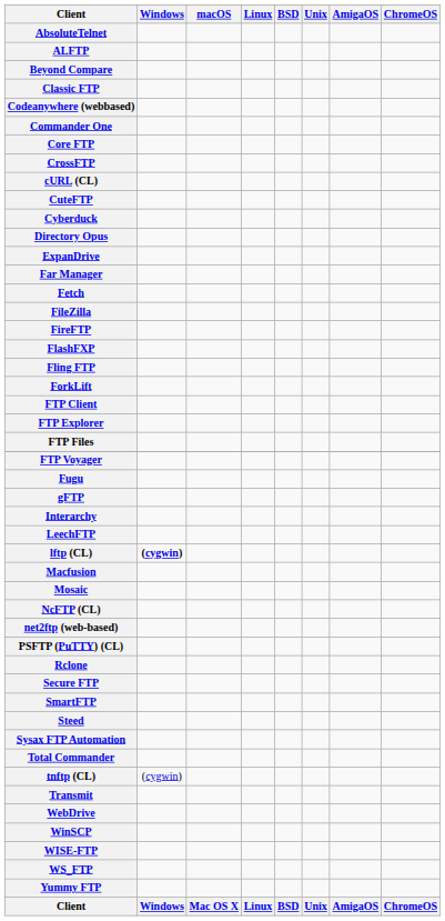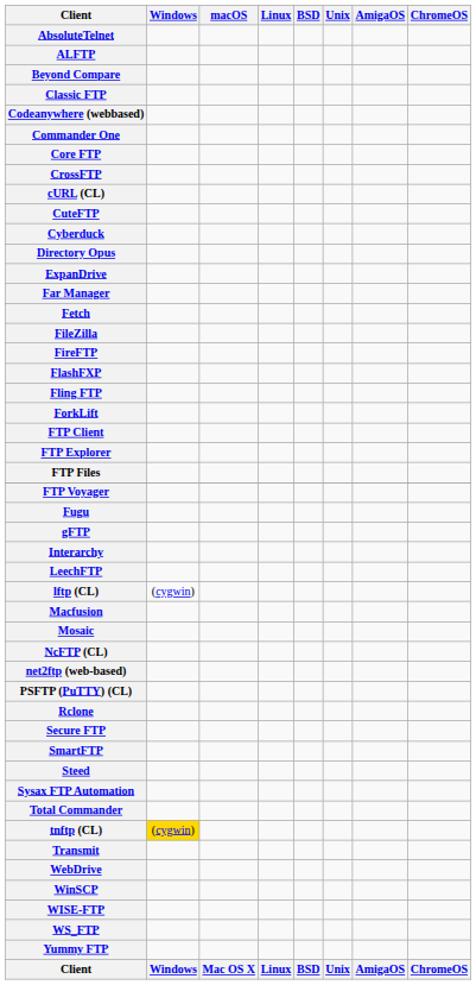lftp (CL) | Windows: bold -> normal
tnftp (CL) | Windows: no background -> gold background
